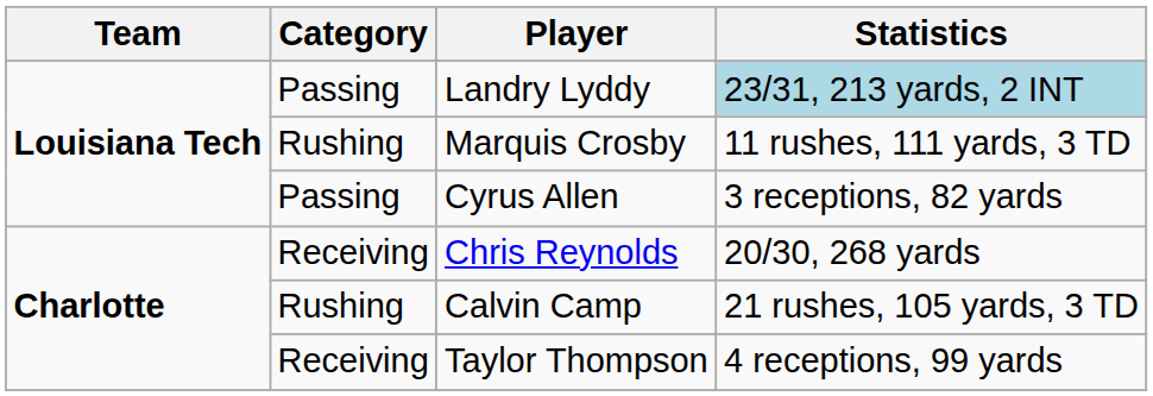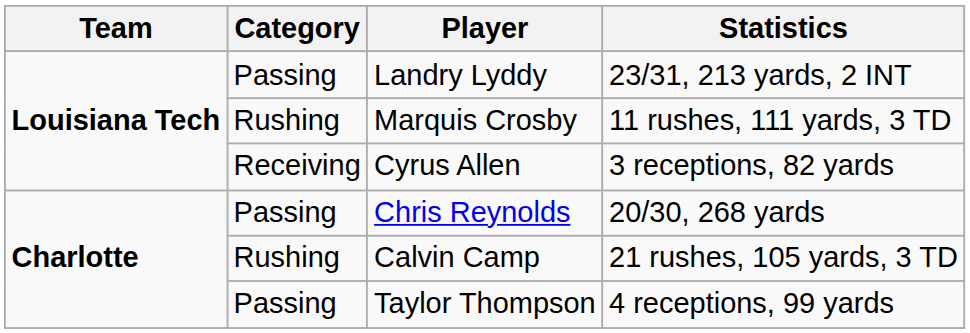Landry Lyddy | Statistics: lightblue background -> no background
Cyrus Allen | Category: Passing -> Receiving
Chris Reynolds | Category: Receiving -> Passing
Taylor Thompson | Category: Receiving -> Passing
